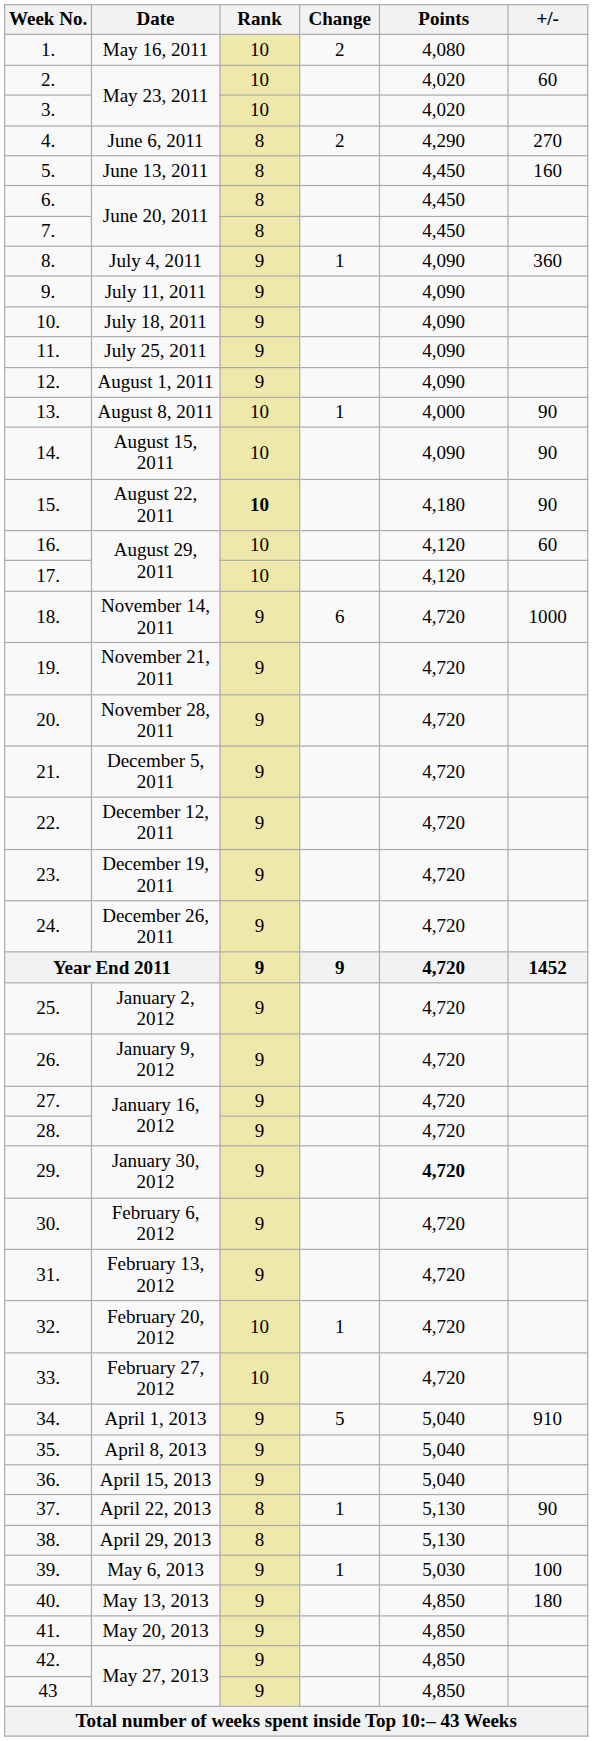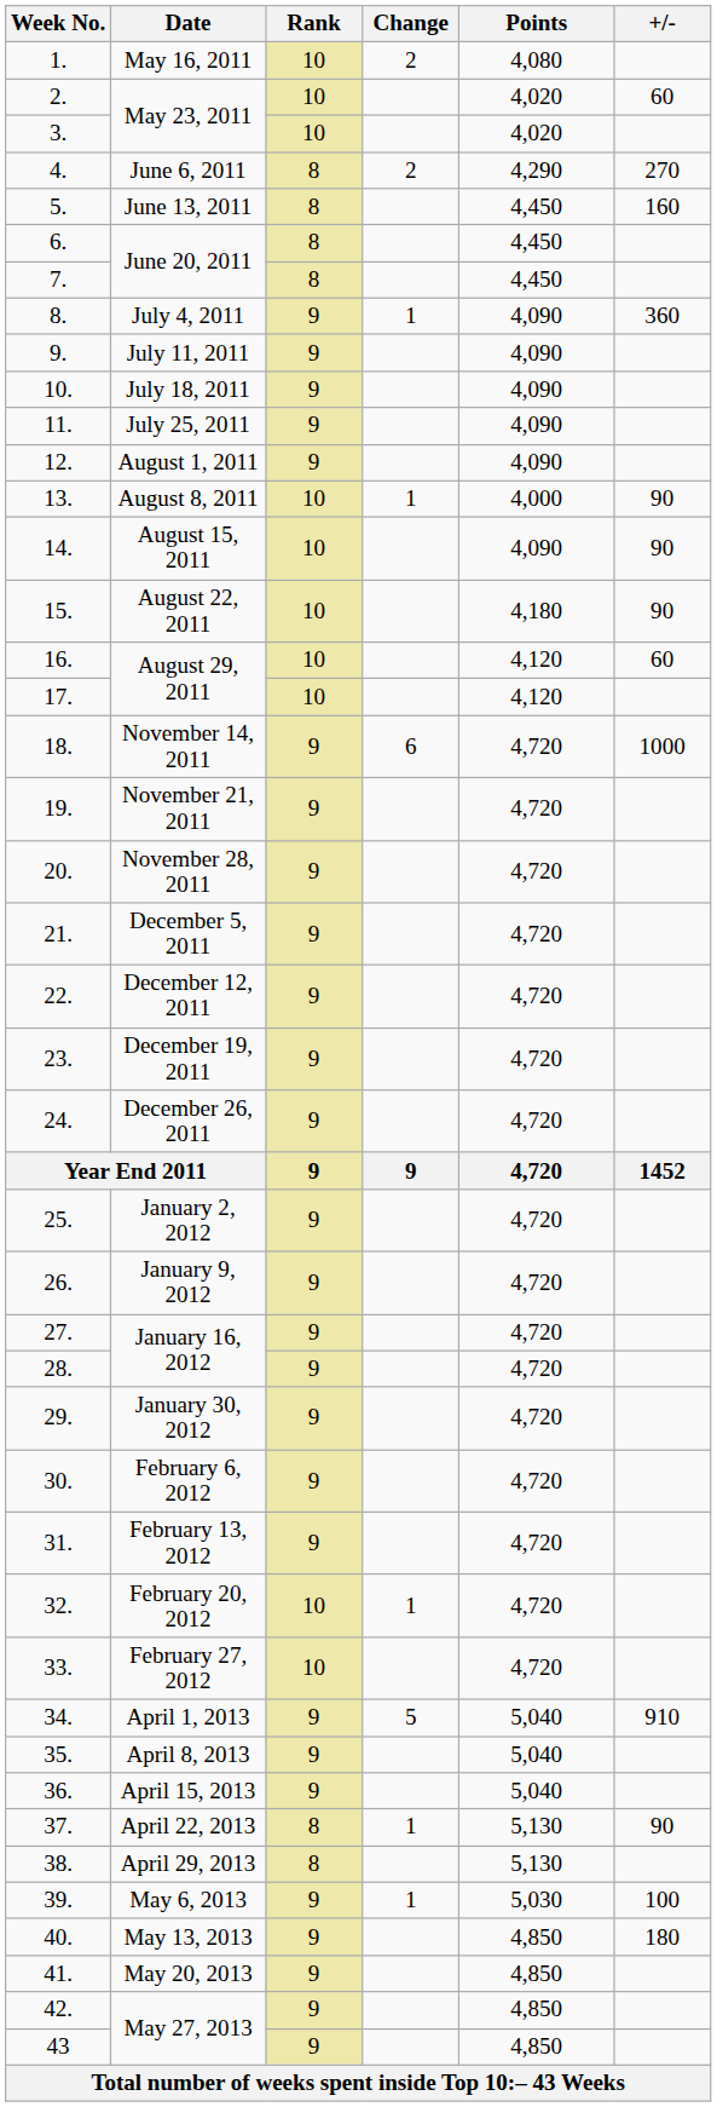15. | Rank: bold -> normal
29. | Points: bold -> normal
